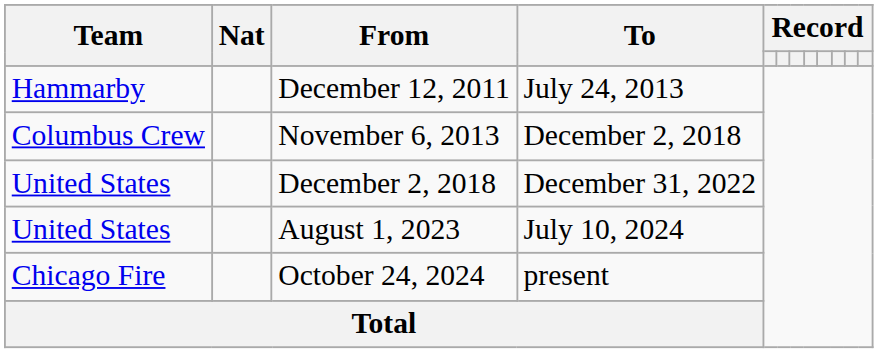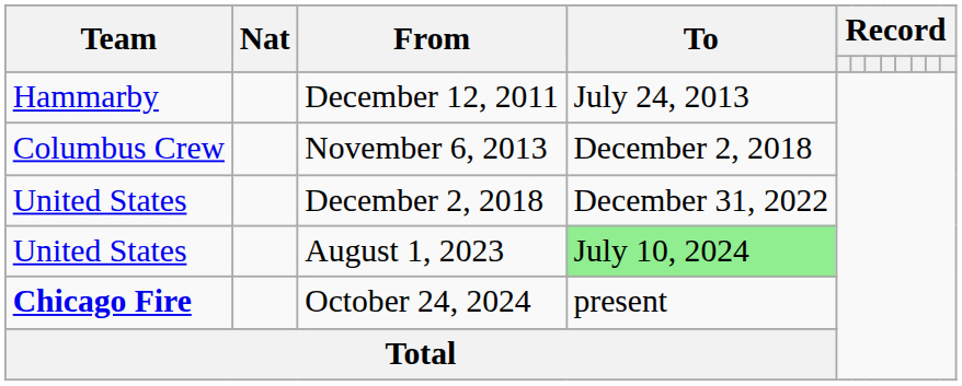August 1, 2023 | To: no background -> lightgreen background
October 24, 2024 | Team: normal -> bold
